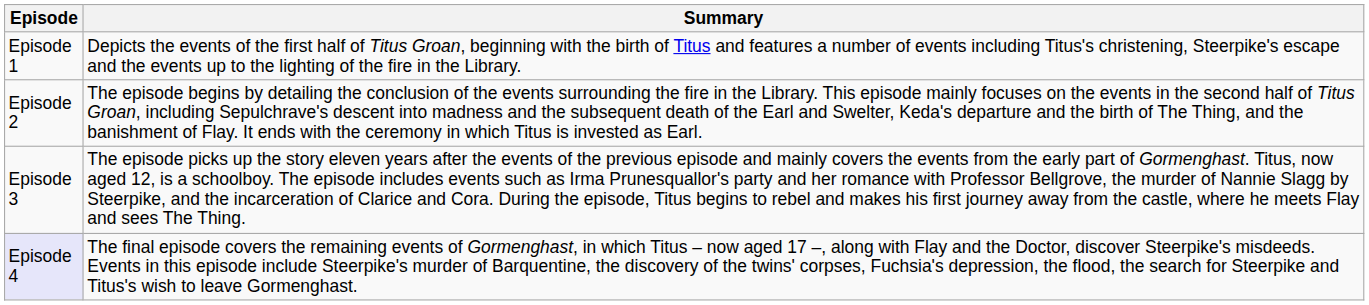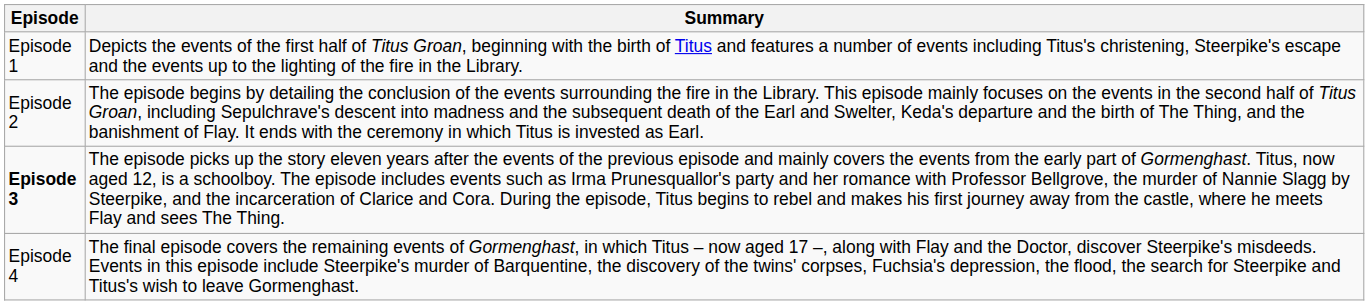Episode 3 | Episode: normal -> bold
Episode 4 | Episode: lavender background -> no background
